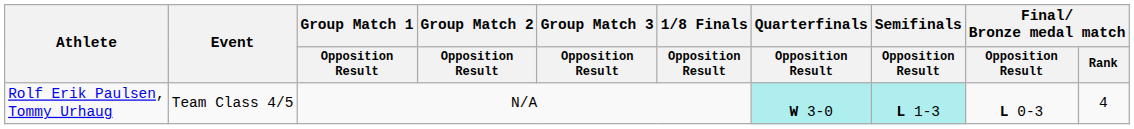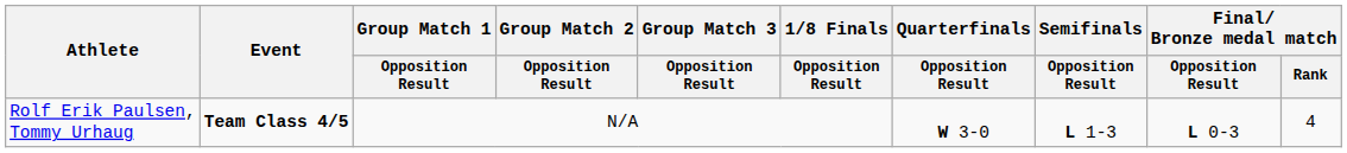Rolf Erik Paulsen, Tommy Urhaug | Event: normal -> bold
Rolf Erik Paulsen, Tommy Urhaug | Quarterfinals / Opposition Result: paleturquoise background -> no background
Rolf Erik Paulsen, Tommy Urhaug | Semifinals / Opposition Result: paleturquoise background -> no background
